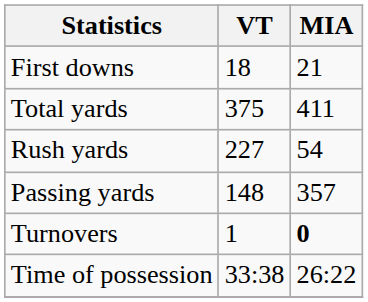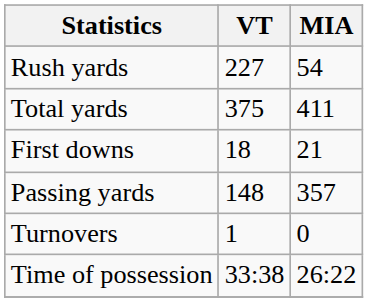rows swapped: First downs <-> Rush yards
Turnovers | MIA: bold -> normal
